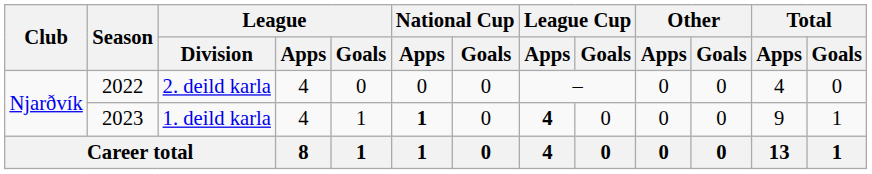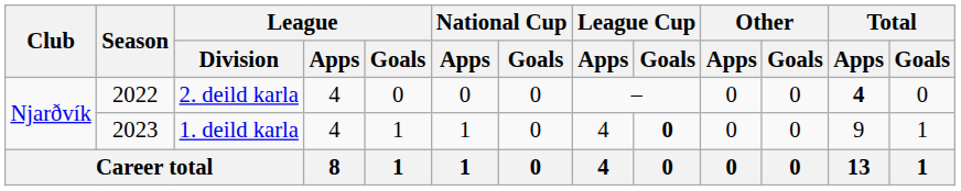2. deild karla | Total / Apps: normal -> bold
1. deild karla | National Cup / Apps: bold -> normal
1. deild karla | League Cup / Apps: bold -> normal
1. deild karla | League Cup / Goals: normal -> bold
